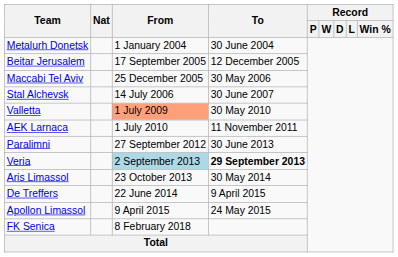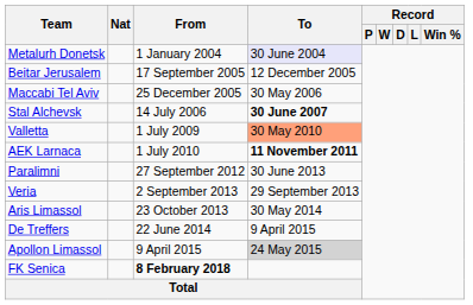Metalurh Donetsk | To: no background -> lavender background
Stal Alchevsk | To: normal -> bold
Valletta | From: lightsalmon background -> no background
Valletta | To: no background -> lightsalmon background
AEK Larnaca | To: normal -> bold
Veria | From: lightblue background -> no background
Veria | To: bold -> normal
Apollon Limassol | To: no background -> lightgrey background
FK Senica | From: normal -> bold
